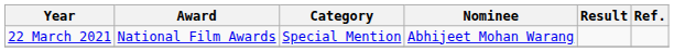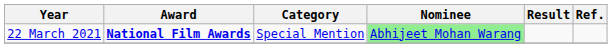22 March 2021 | Award: normal -> bold
22 March 2021 | Nominee: no background -> lightgreen background
